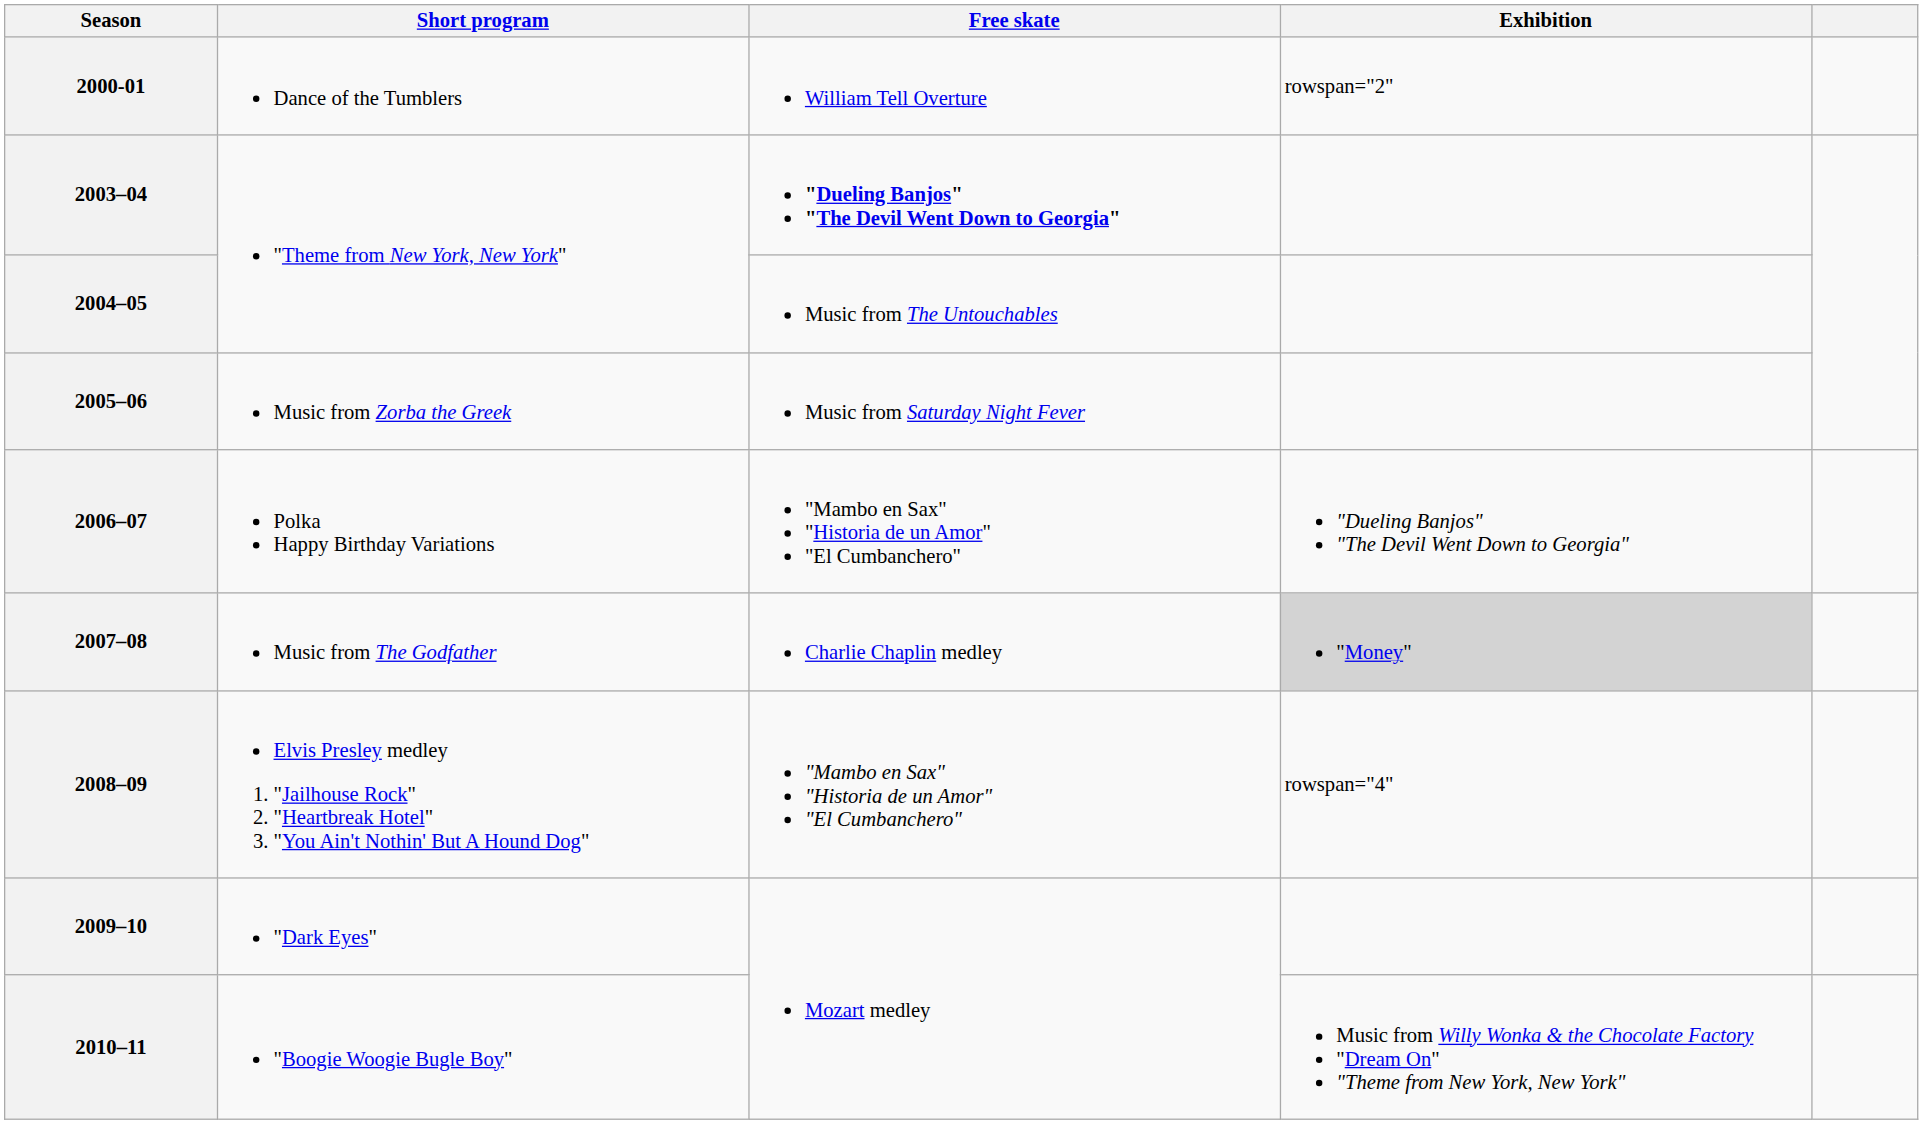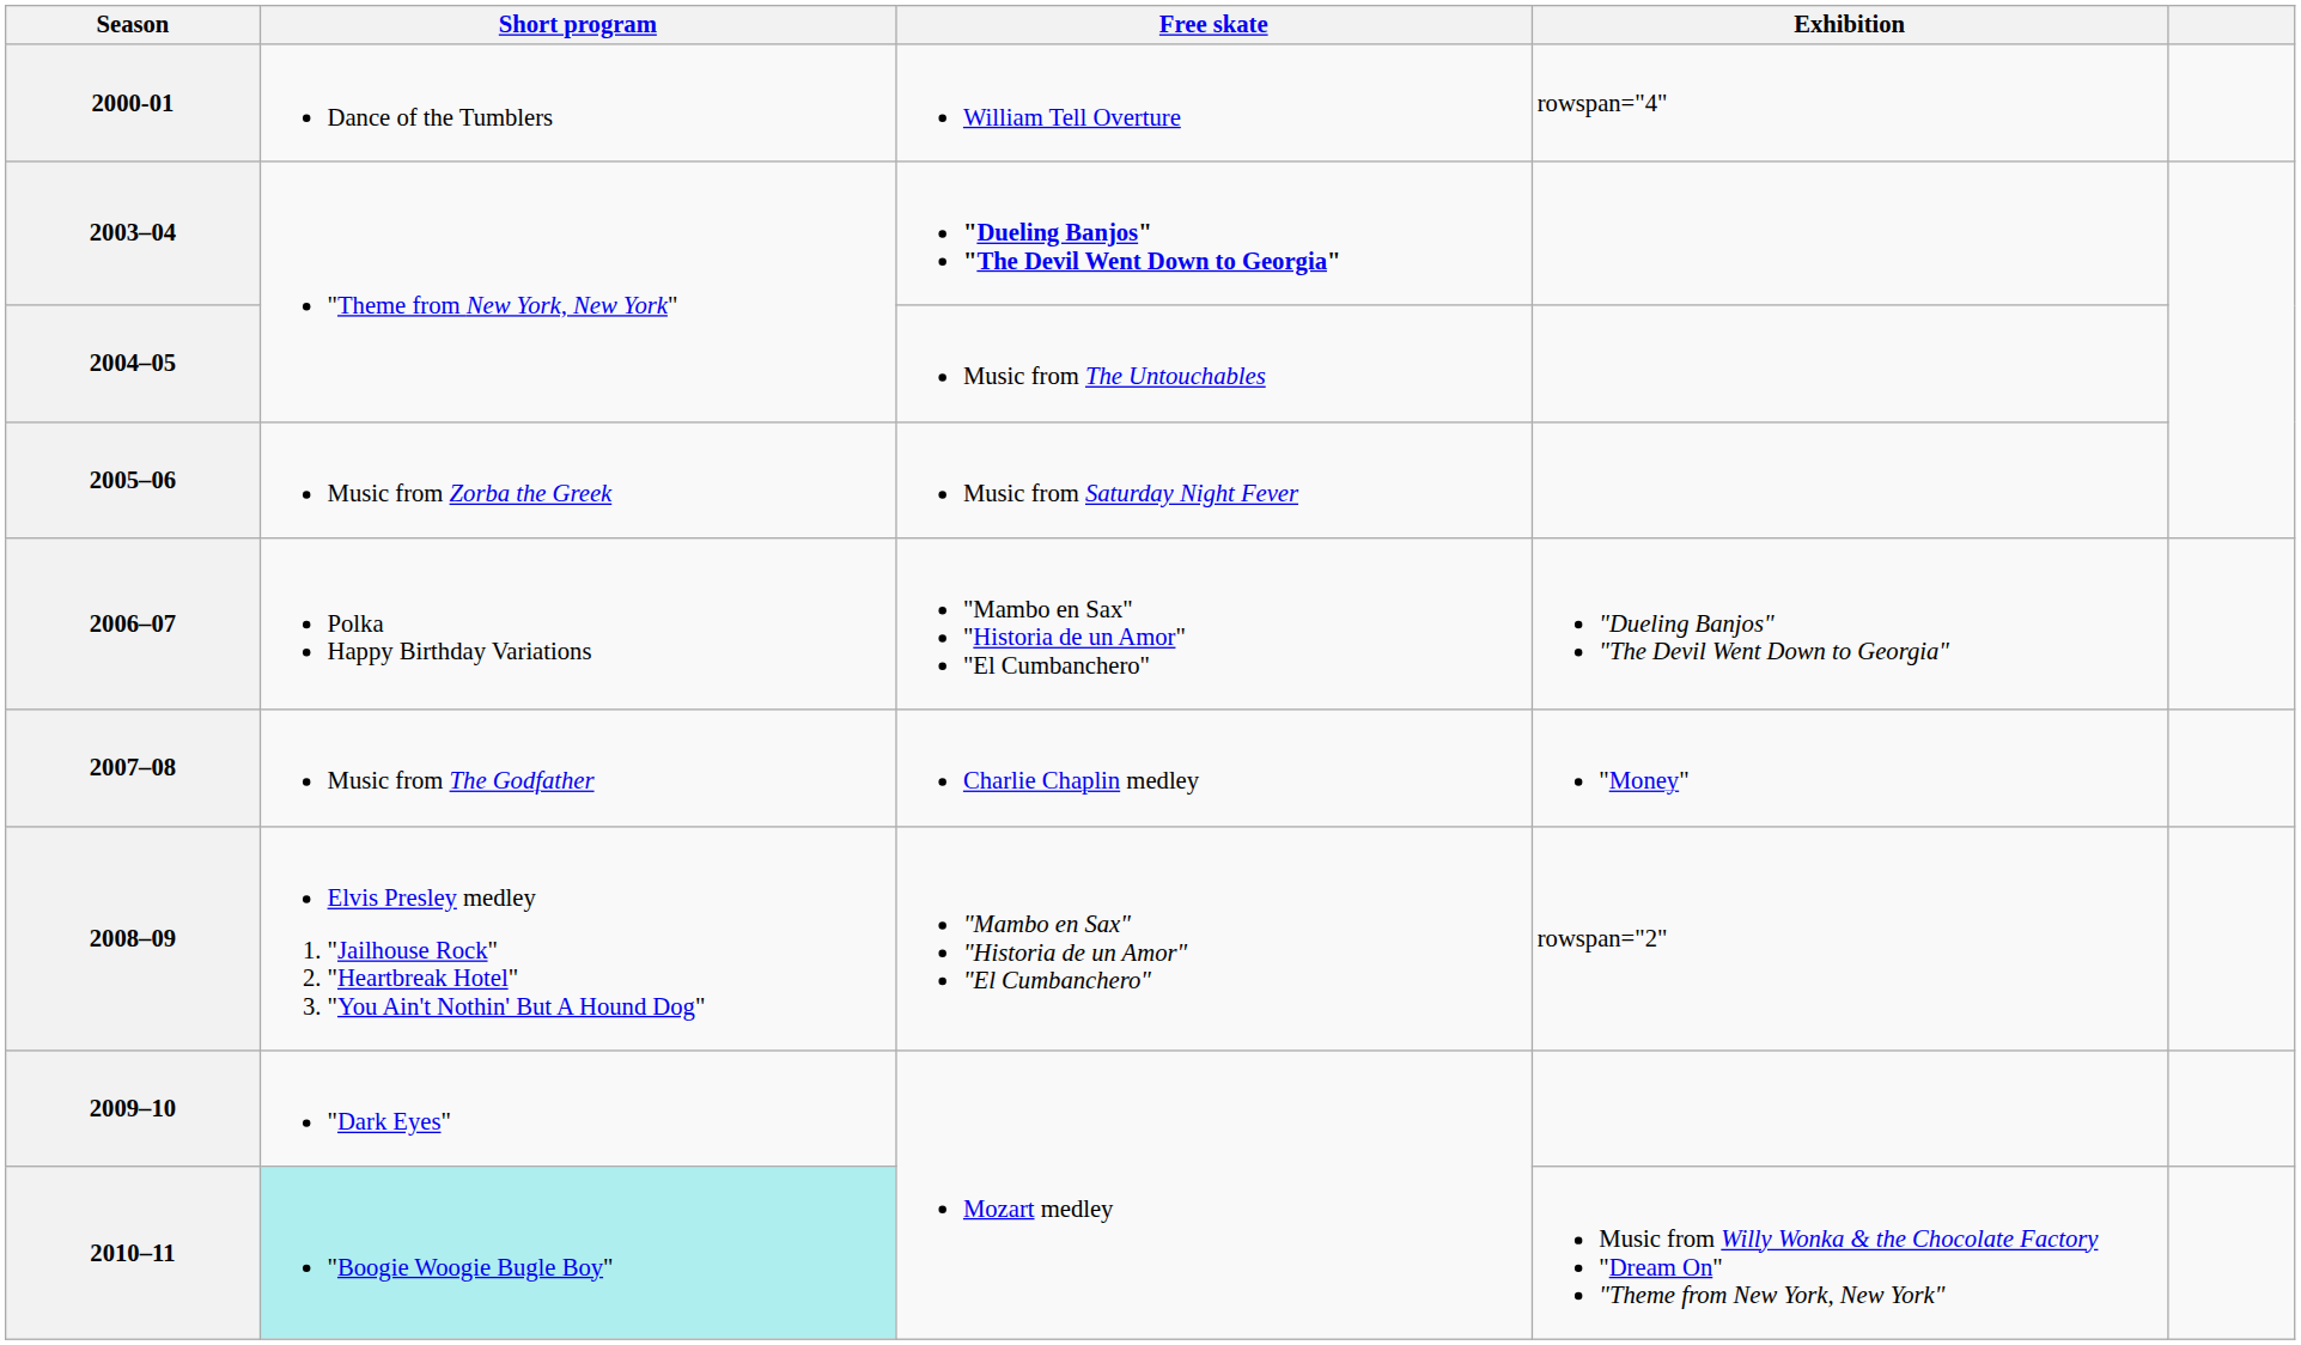2000-01 | Exhibition: rowspan="2" -> rowspan="4"
2007–08 | Exhibition: lightgrey background -> no background
2008–09 | Exhibition: rowspan="4" -> rowspan="2"
2010–11 | Short program: no background -> paleturquoise background
